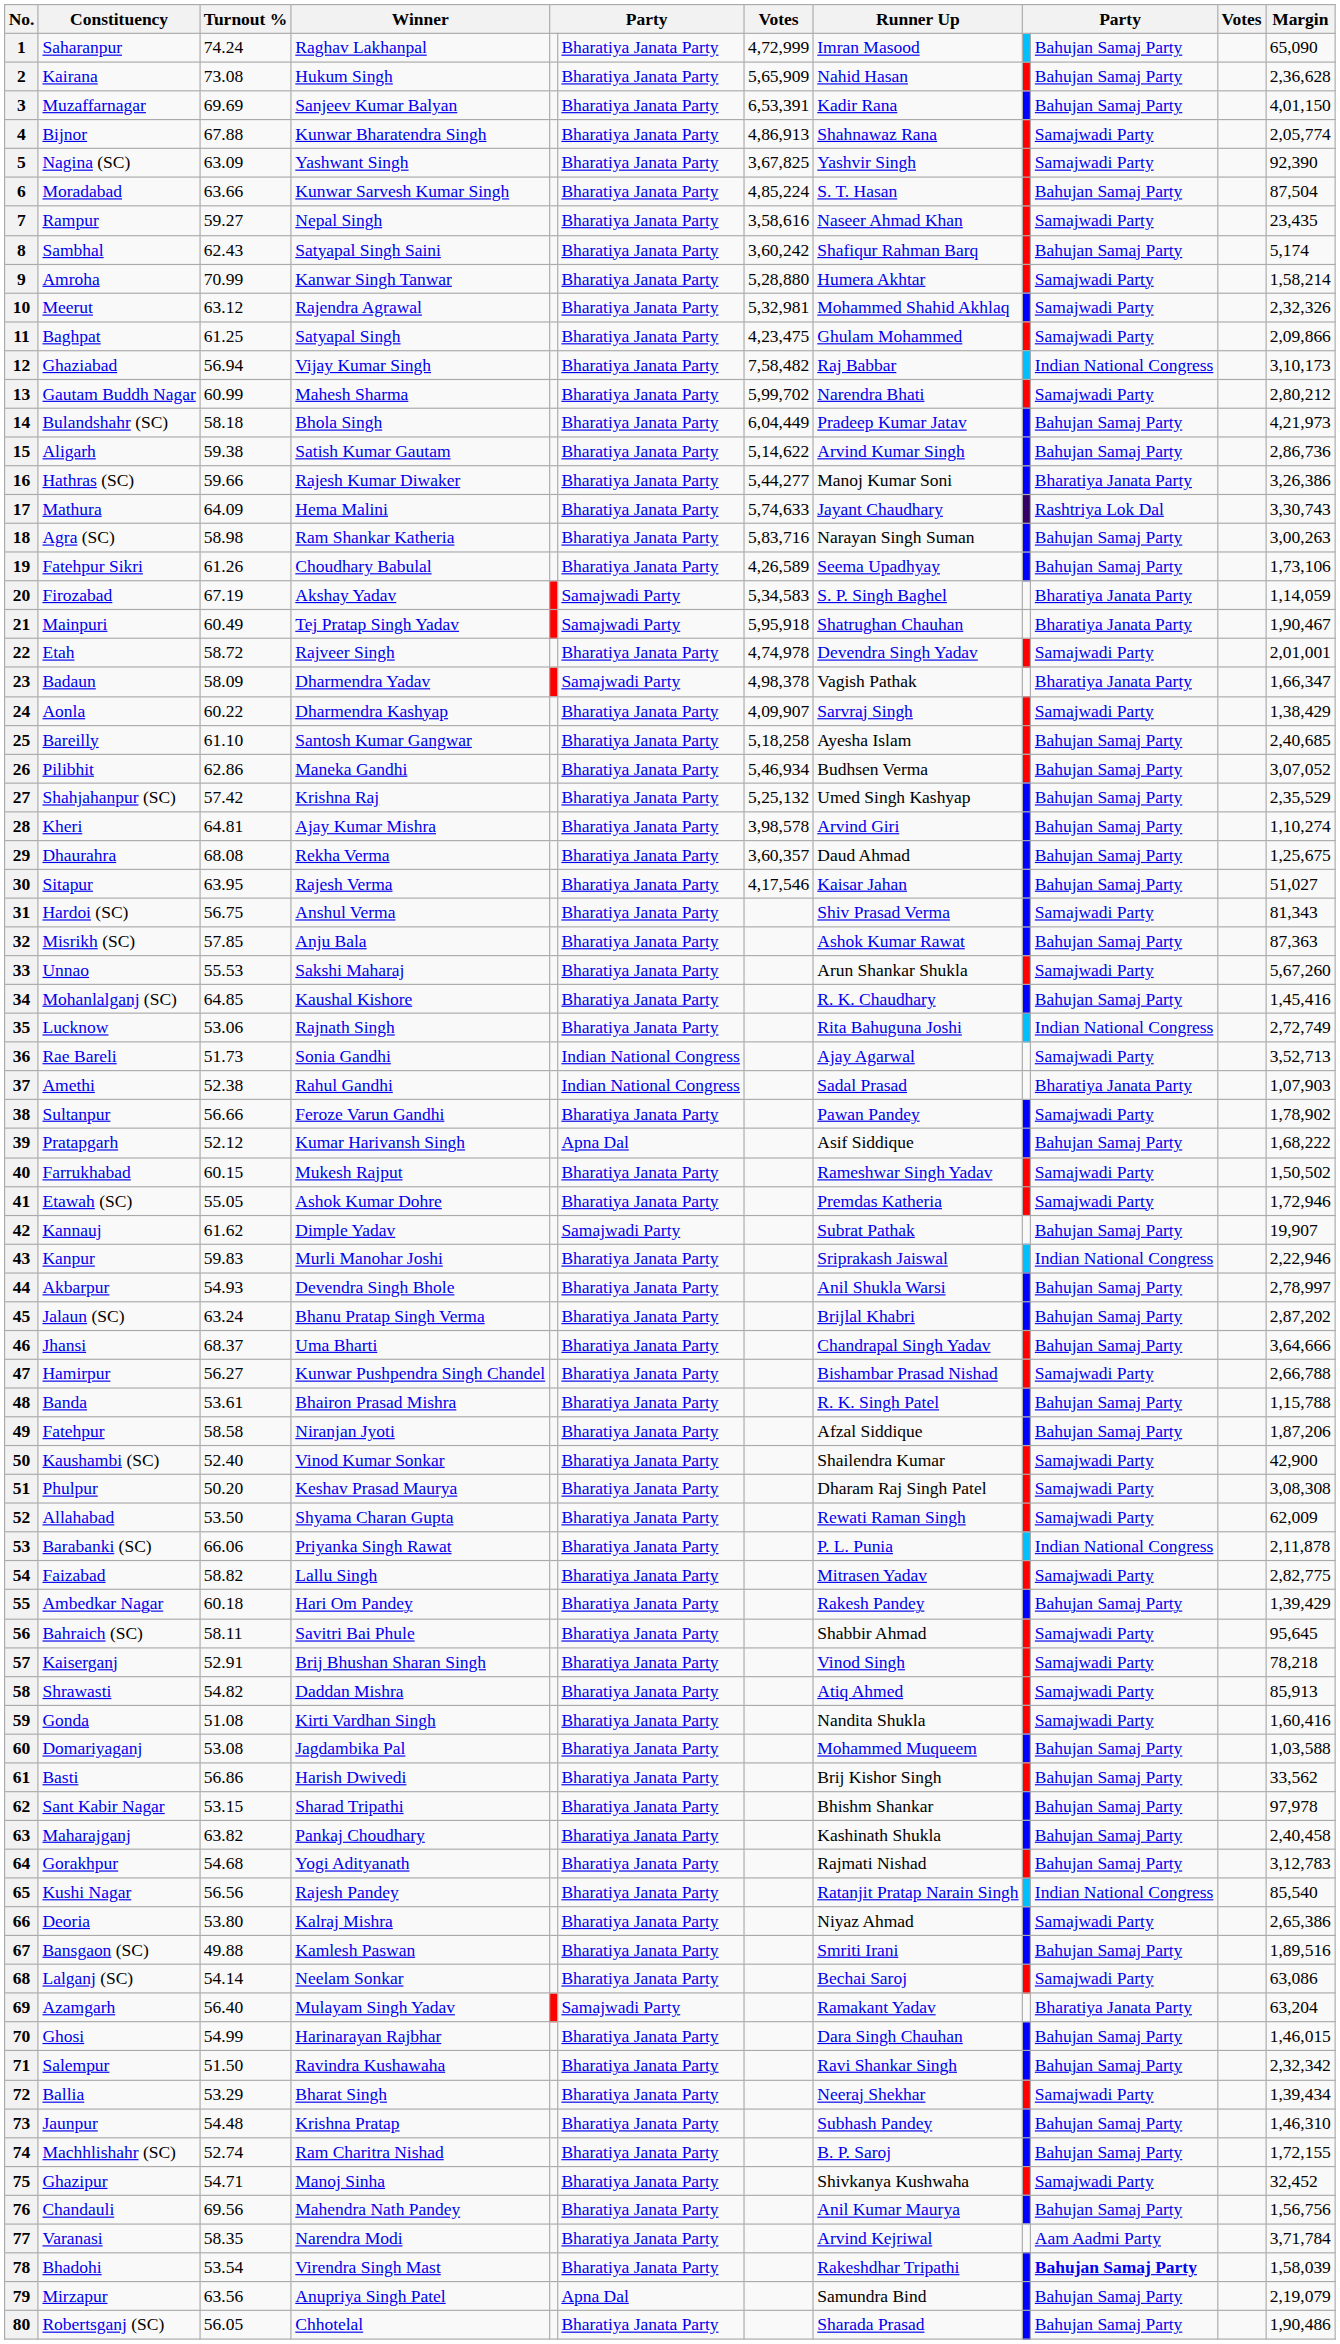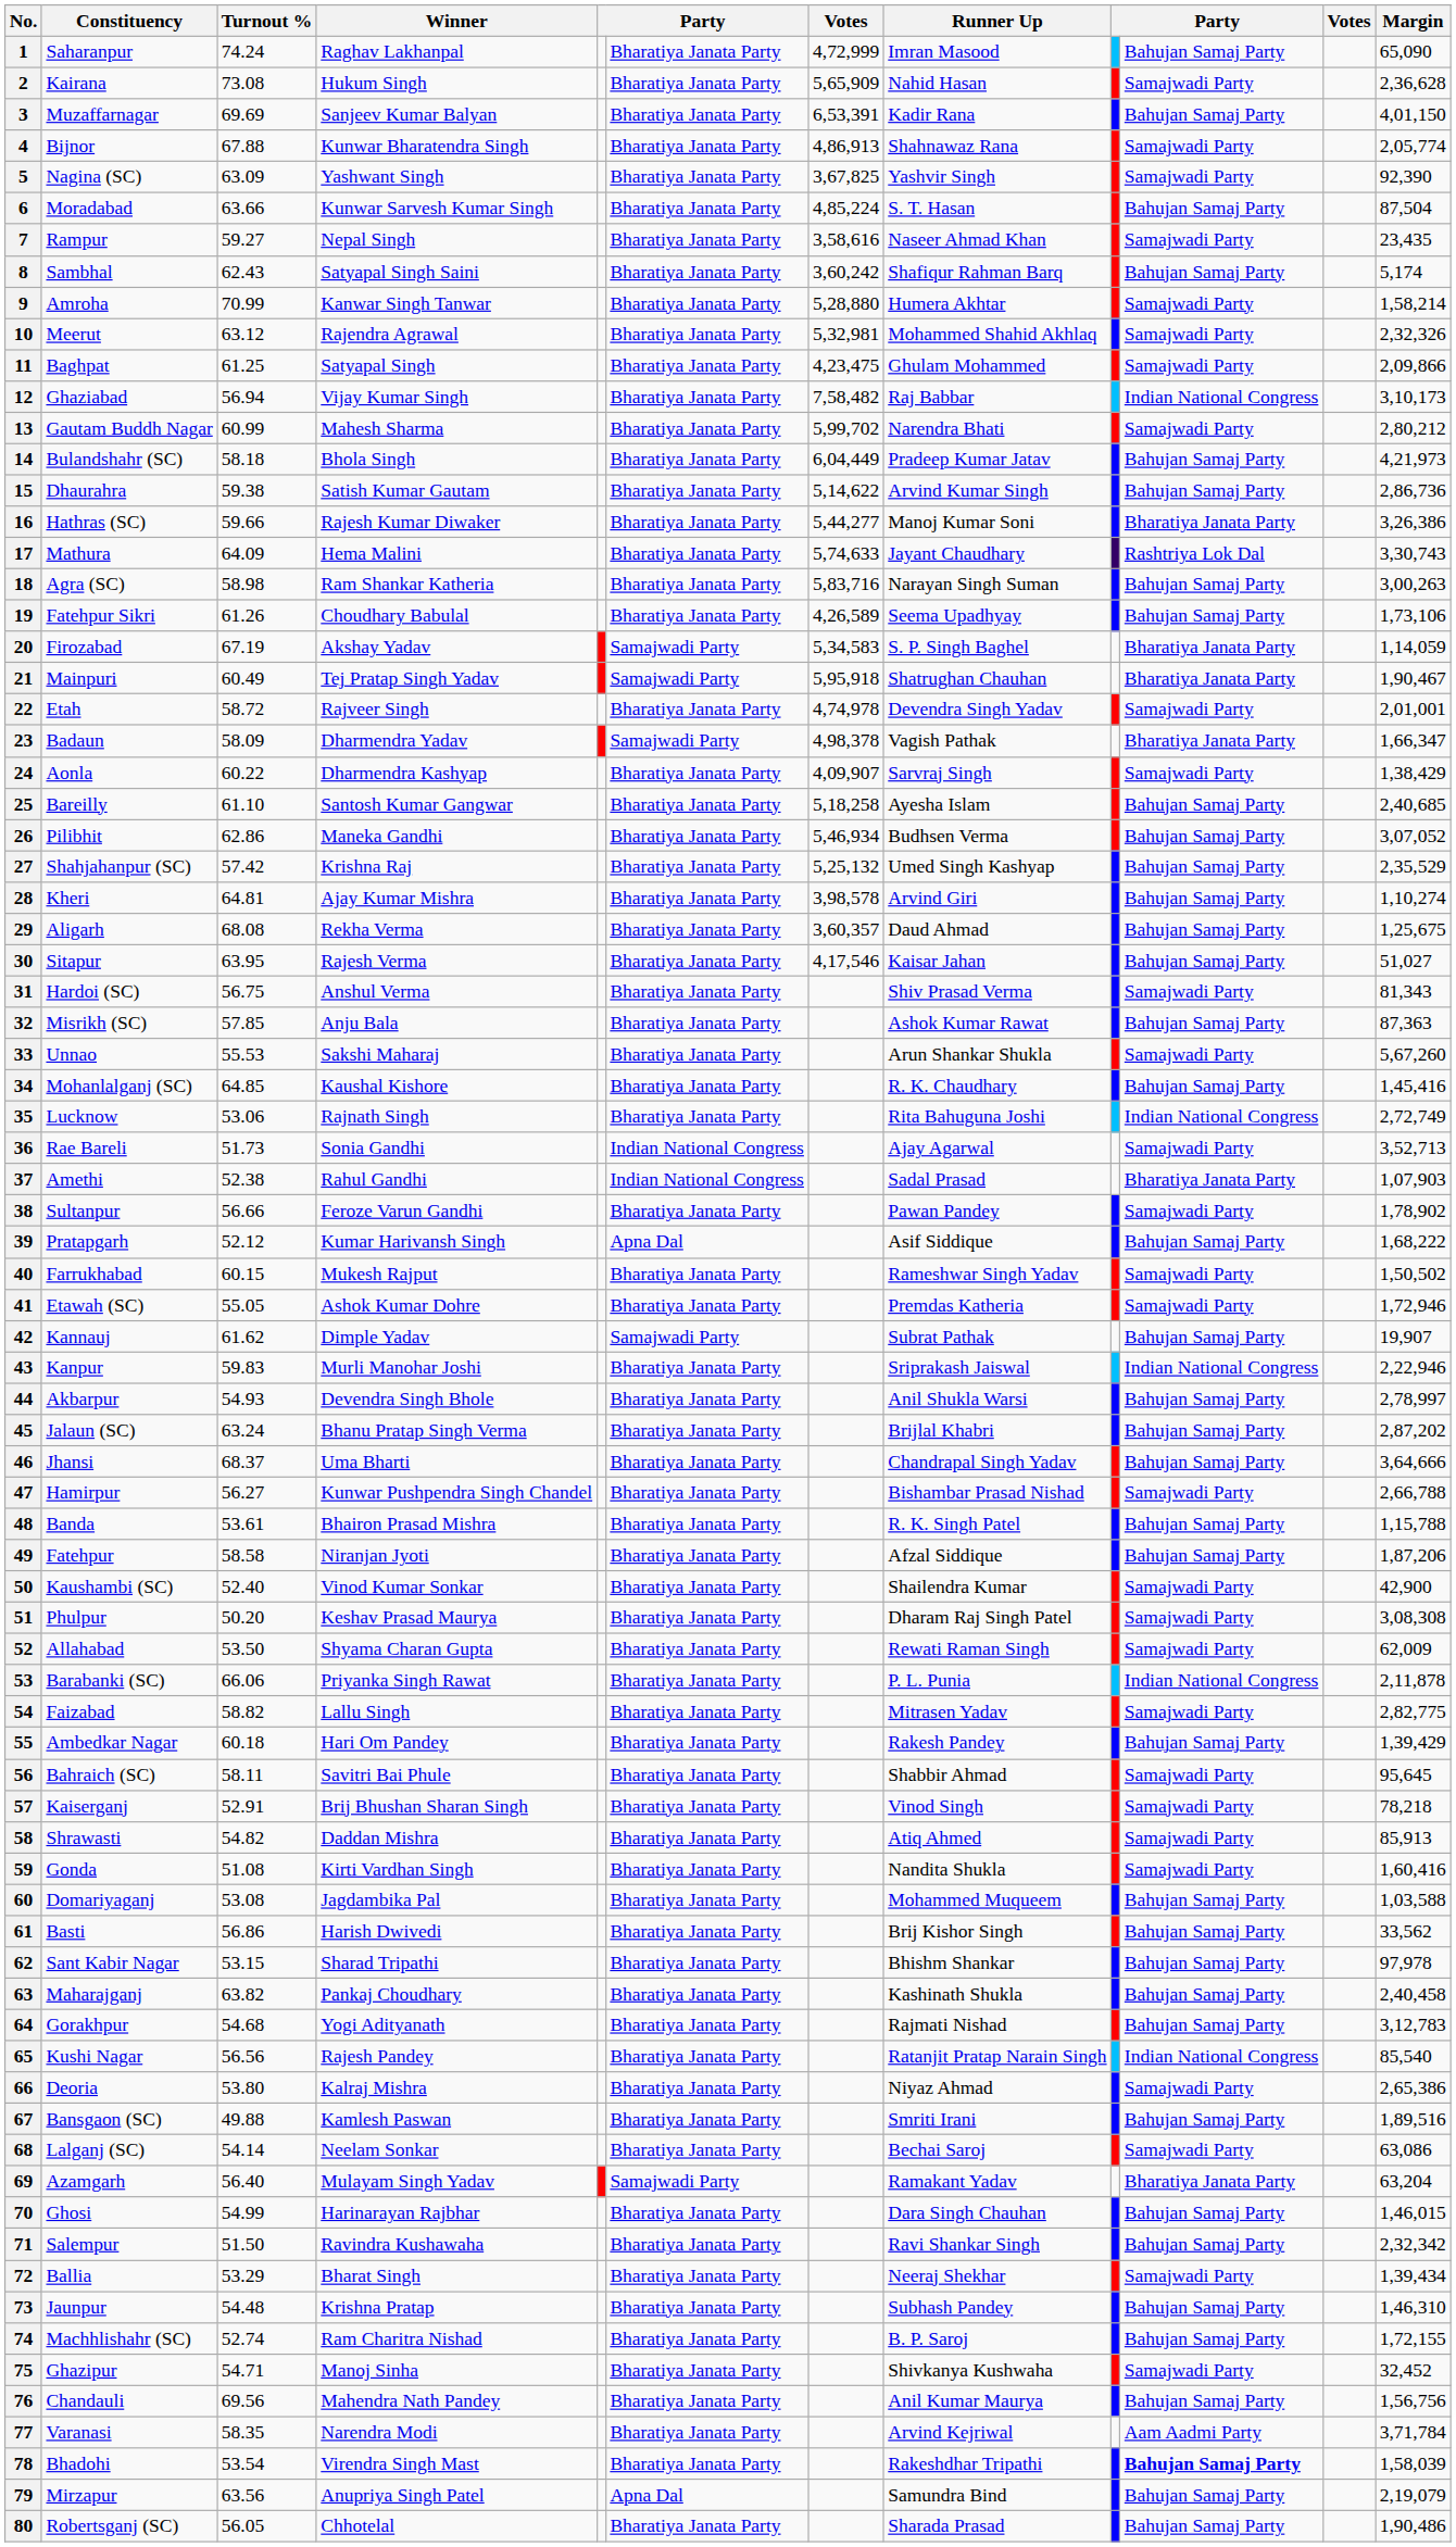2 | column 10: Bahujan Samaj Party -> Samajwadi Party
15 | Constituency: Aligarh -> Dhaurahra
29 | Constituency: Dhaurahra -> Aligarh
